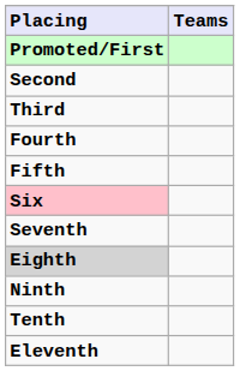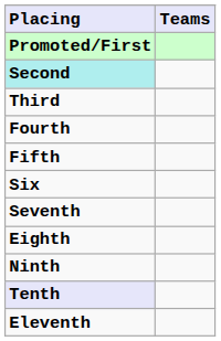Second | Placing: no background -> paleturquoise background
Six | Placing: pink background -> no background
Eighth | Placing: lightgrey background -> no background
Tenth | Placing: no background -> lavender background
